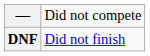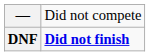DNF | column 2: normal -> bold
